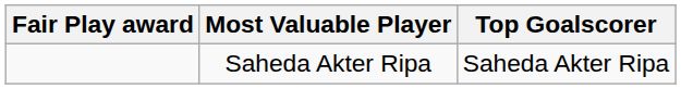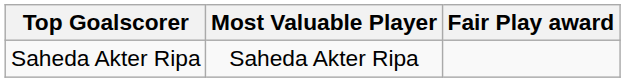columns swapped: Top Goalscorer <-> Fair Play award
